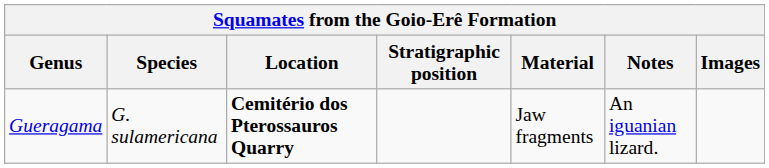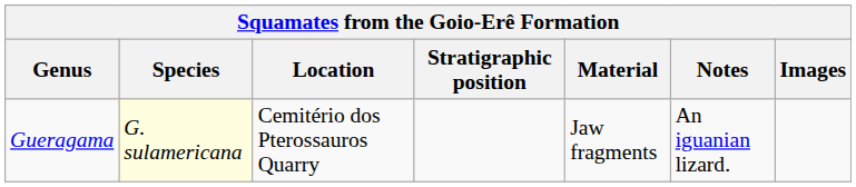Gueragama | Species: no background -> lightyellow background
Gueragama | Location: bold -> normal
